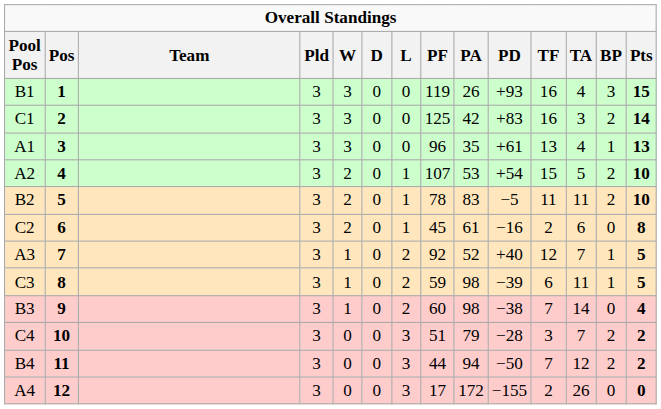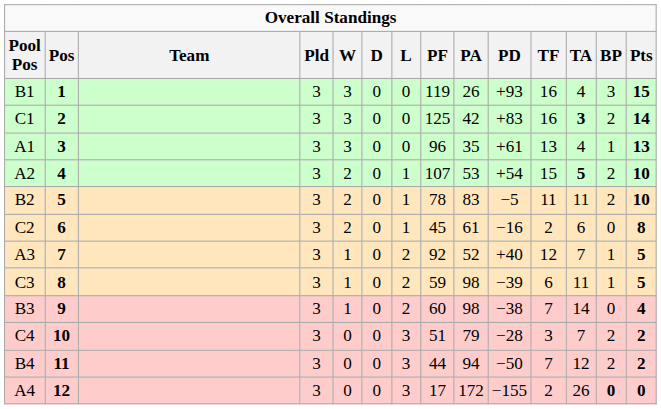C1 | column 12: normal -> bold
A2 | column 12: normal -> bold
A4 | column 13: normal -> bold
